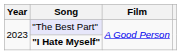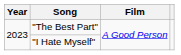"The Best Part" | Song: lavender background -> no background
"I Hate Myself" | Song: bold -> normal
